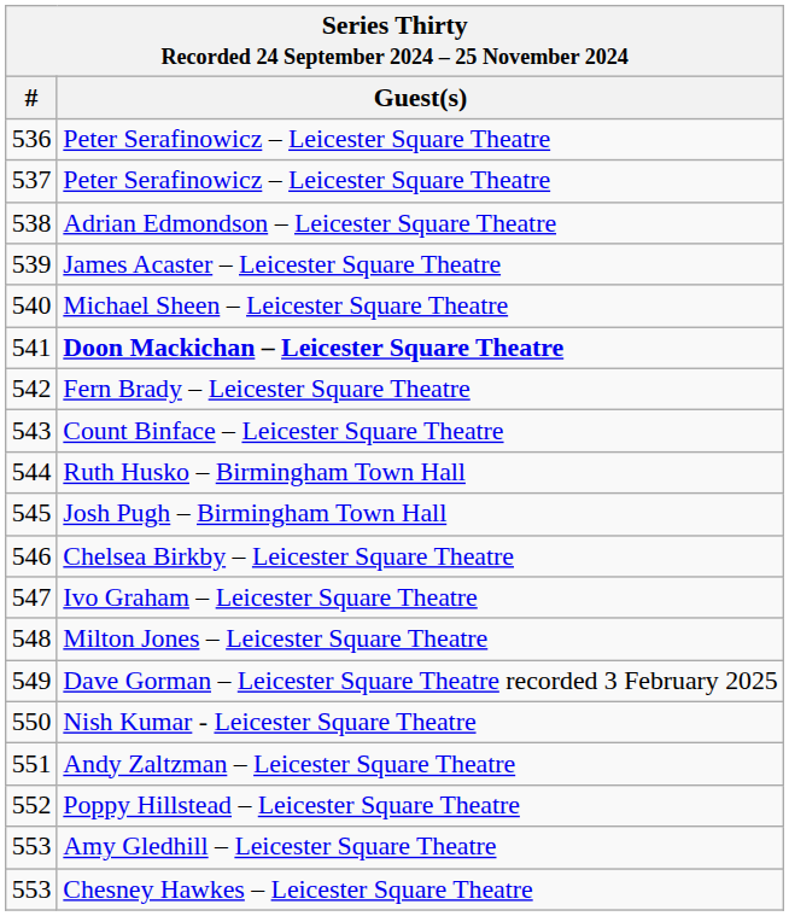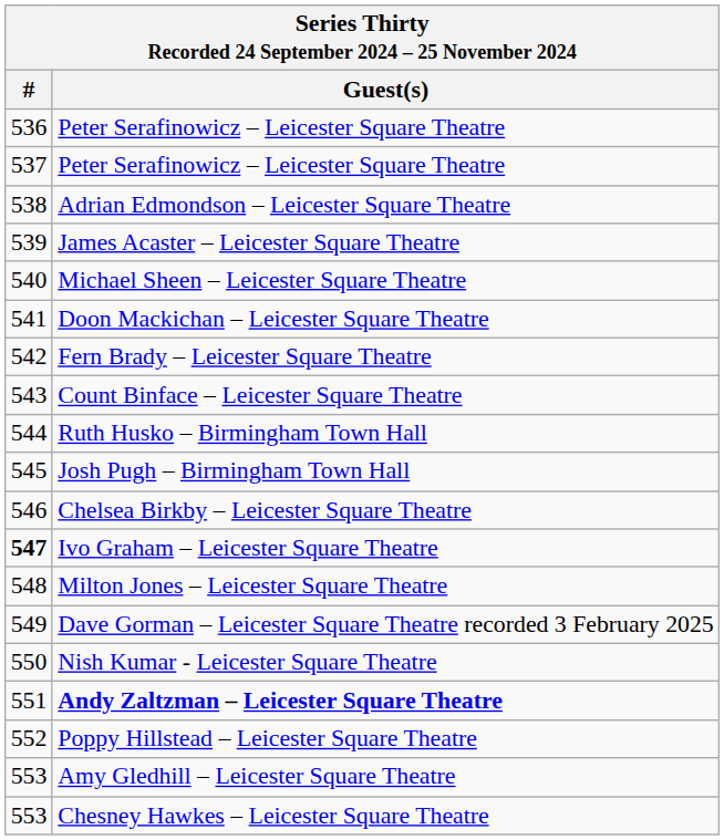Doon Mackichan – Leicester Square Theatre | Guest(s): bold -> normal
Ivo Graham – Leicester Square Theatre | #: normal -> bold
Andy Zaltzman – Leicester Square Theatre | Guest(s): normal -> bold
